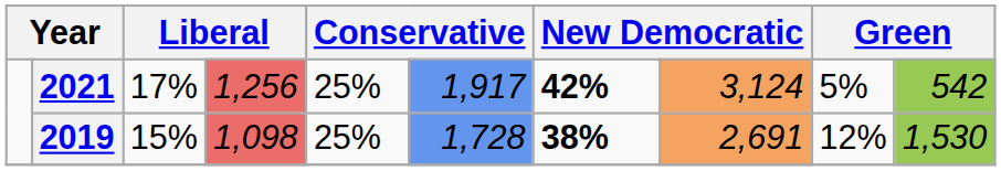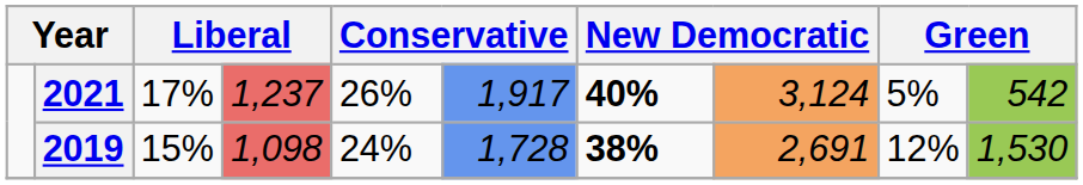2021 | column 4: 1,256 -> 1,237
2021 | column 5: 25% -> 26%
2021 | column 7: 42% -> 40%
2019 | column 5: 25% -> 24%
